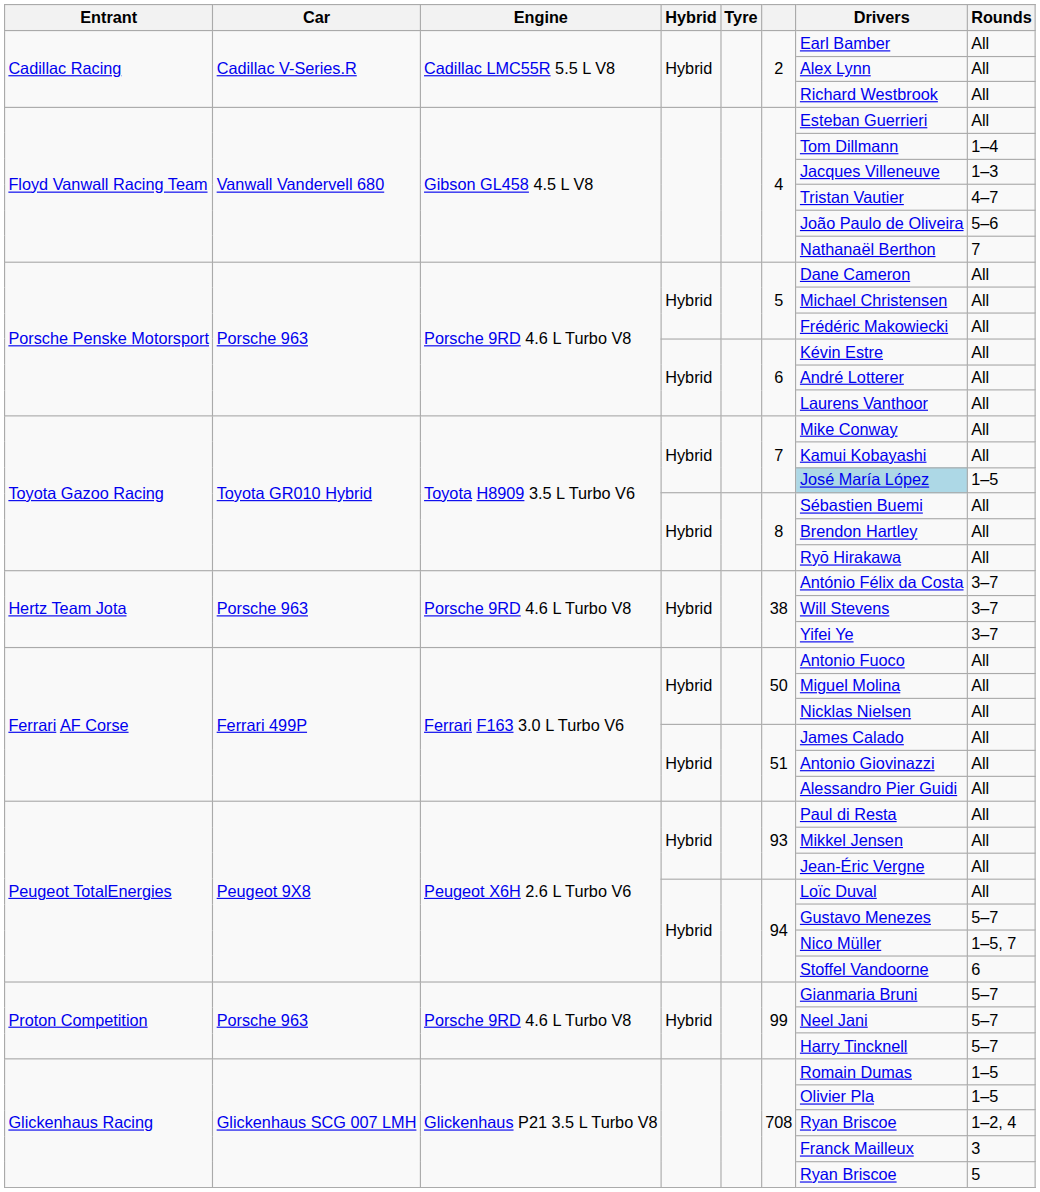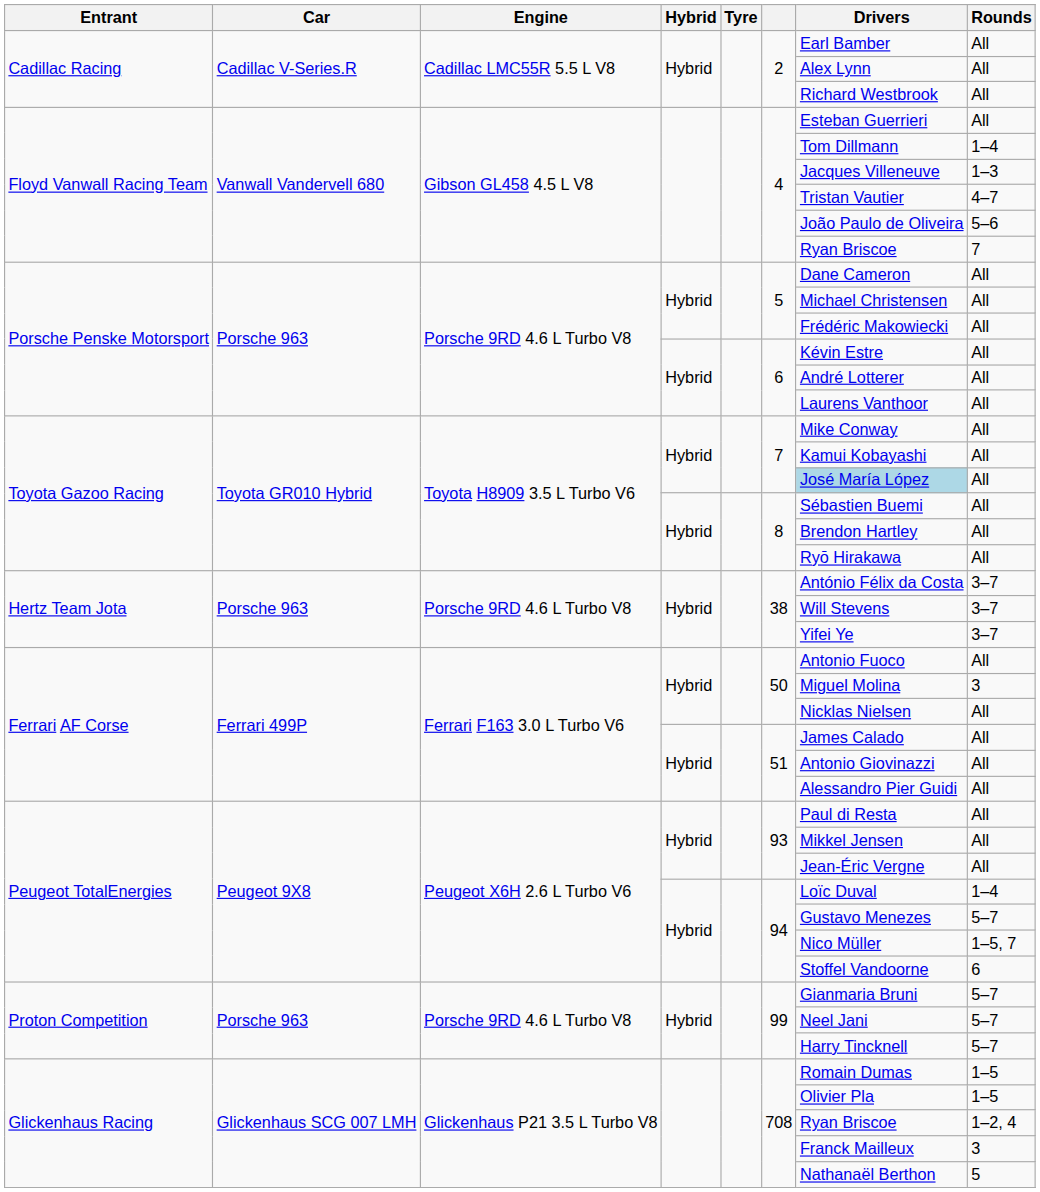row 10 | Drivers: Nathanaël Berthon -> Ryan Briscoe
row 19 | Rounds: 1–5 -> All
row 27 | Rounds: All -> 3
row 35 | Rounds: All -> 1–4
row 46 | Drivers: Ryan Briscoe -> Nathanaël Berthon
